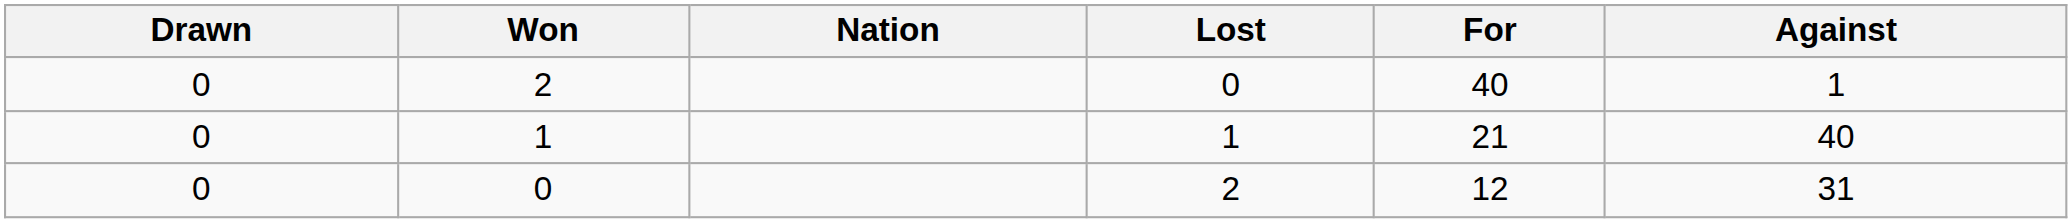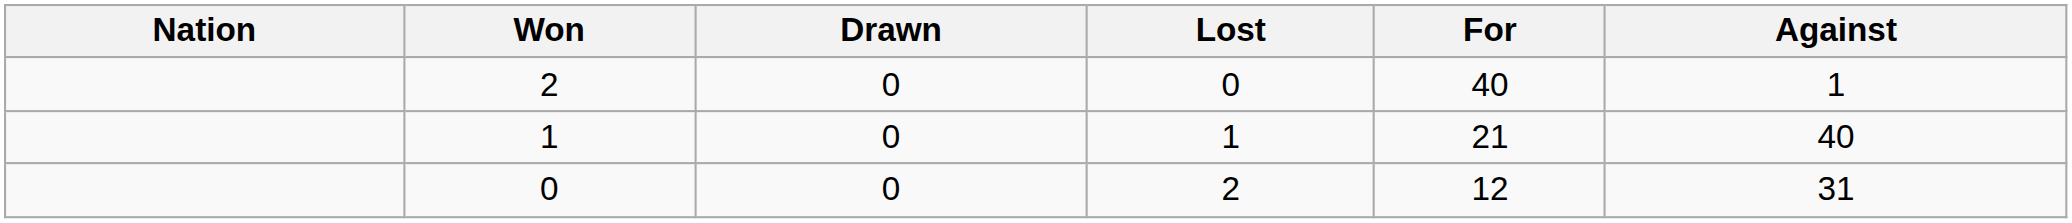columns swapped: Nation <-> Drawn
